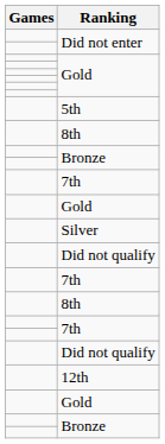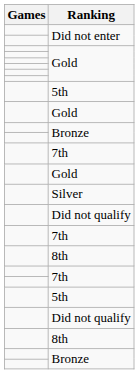row 11 | Ranking: 8th -> Gold
row 22 | Ranking: Did not qualify -> 5th
row 23 | Ranking: 12th -> Did not qualify
row 24 | Ranking: Gold -> 8th
